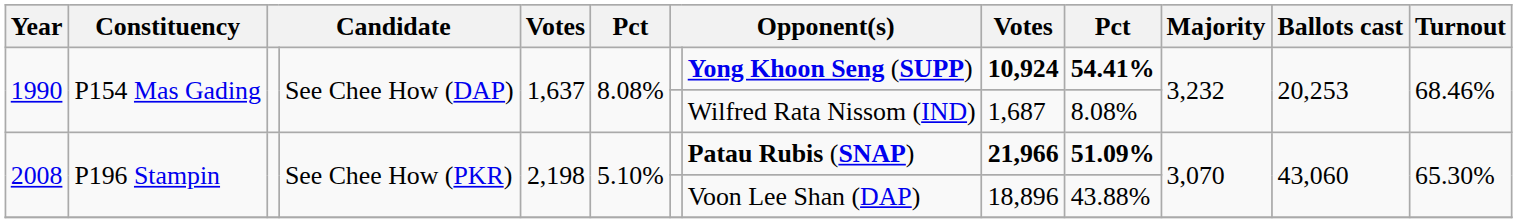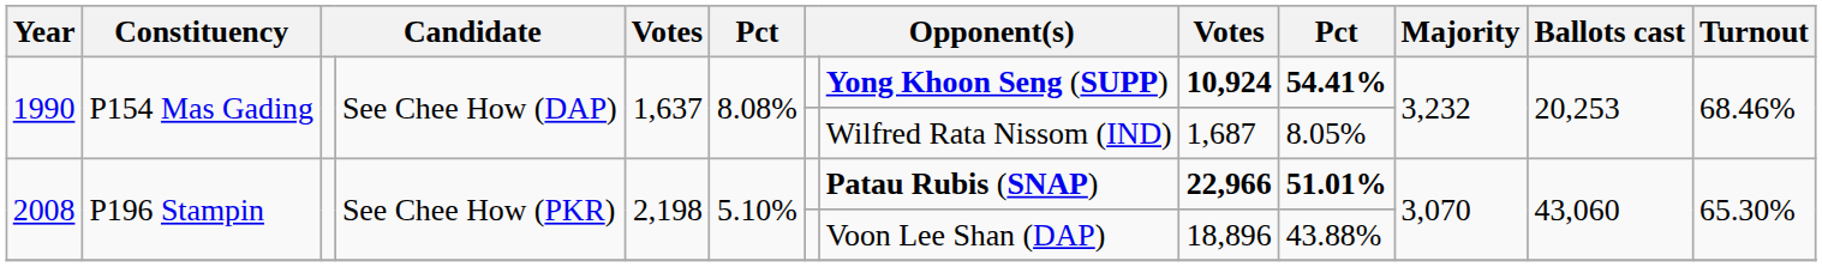row 3 | column 10: 8.08% -> 8.05%
row 4 | column 9: 21,966 -> 22,966
row 4 | column 10: 51.09% -> 51.01%
